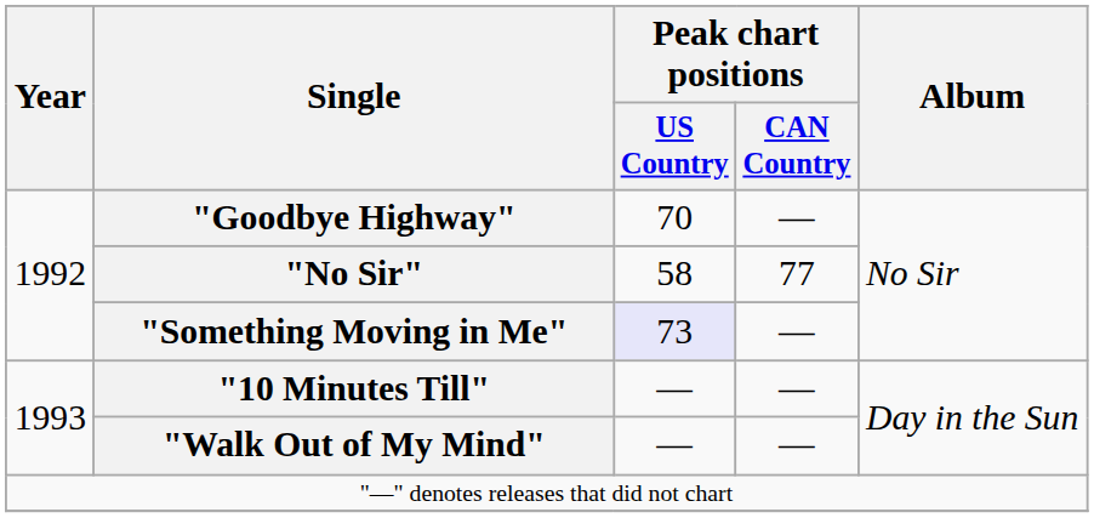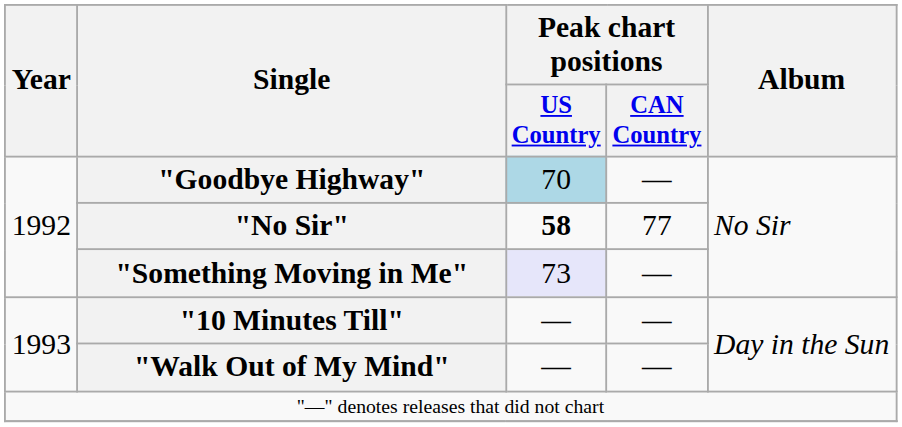"Goodbye Highway" | Peak chart positions / US Country: no background -> lightblue background
"No Sir" | Peak chart positions / US Country: normal -> bold
